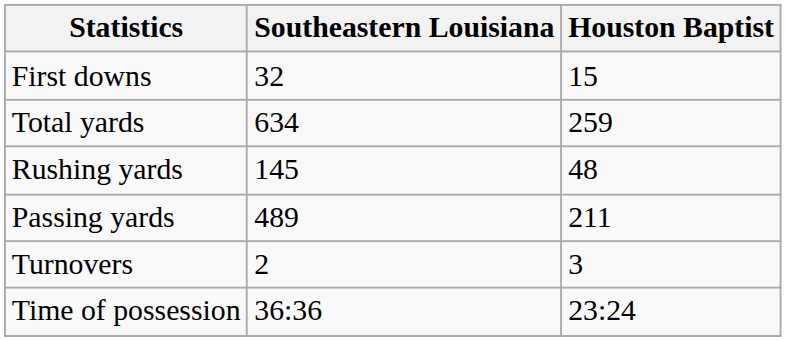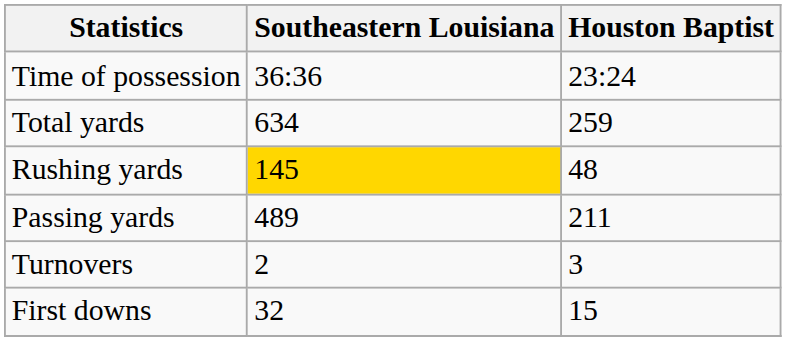rows swapped: First downs <-> Time of possession
Rushing yards | Southeastern Louisiana: no background -> gold background
